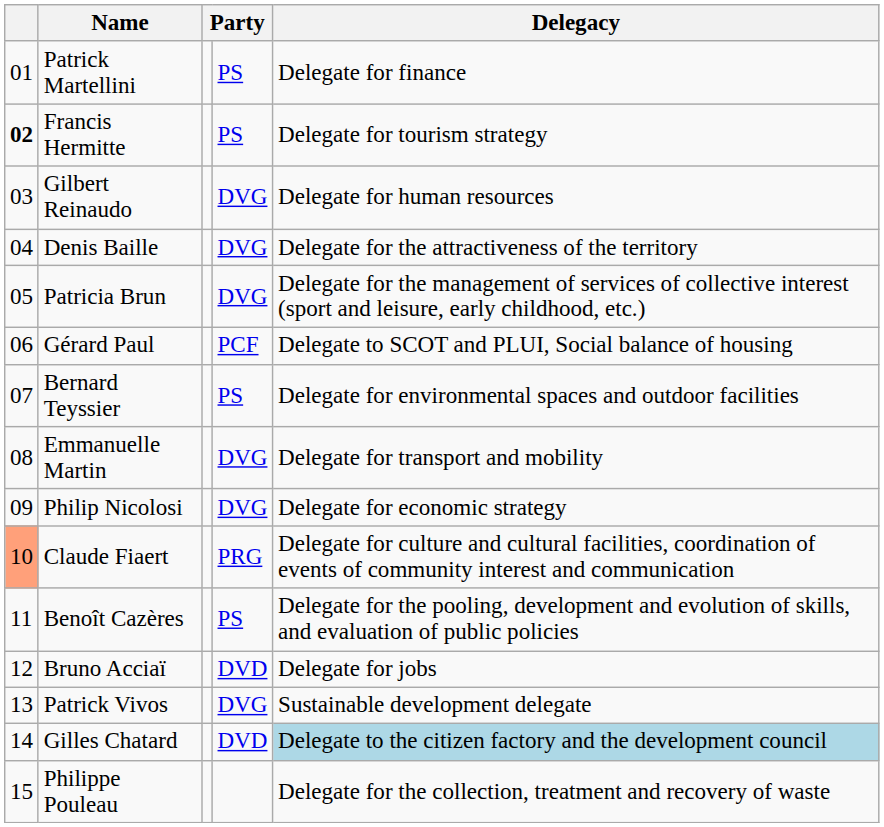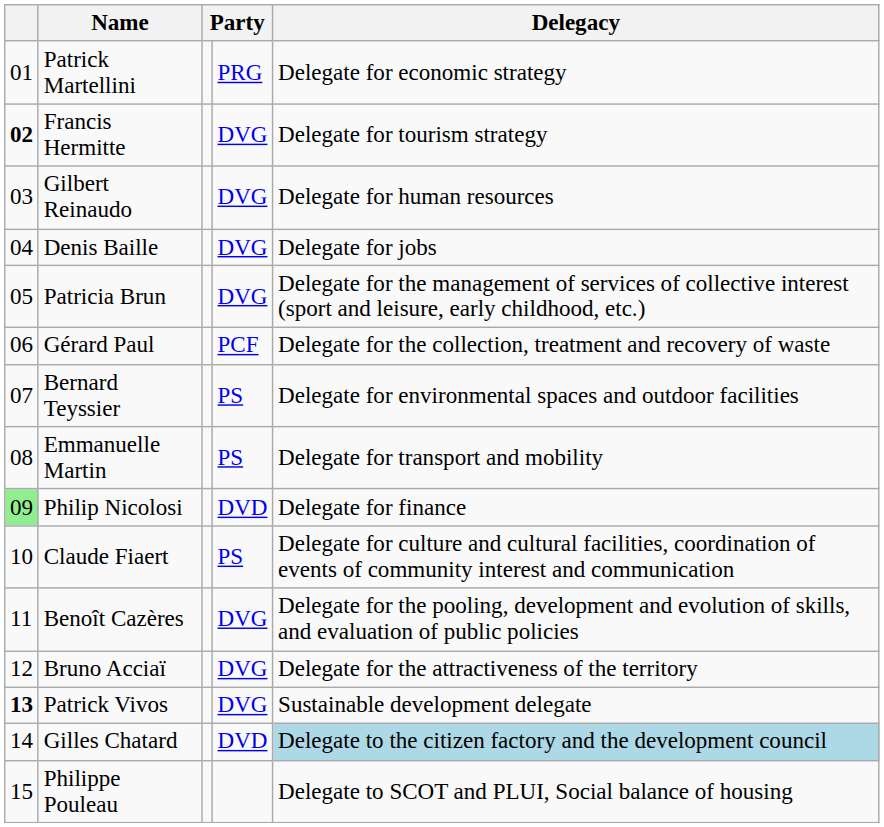Patrick Martellini | column 4: PS -> PRG
Patrick Martellini | Delegacy: Delegate for finance -> Delegate for economic strategy
Francis Hermitte | column 4: PS -> DVG
Denis Baille | Delegacy: Delegate for the attractiveness of the territory -> Delegate for jobs
Gérard Paul | Delegacy: Delegate to SCOT and PLUI, Social balance of housing -> Delegate for the collection, treatment and recovery of waste
Emmanuelle Martin | column 4: DVG -> PS
Philip Nicolosi | column 1: no background -> lightgreen background
Philip Nicolosi | column 4: DVG -> DVD
Philip Nicolosi | Delegacy: Delegate for economic strategy -> Delegate for finance
Claude Fiaert | column 1: lightsalmon background -> no background
Claude Fiaert | column 4: PRG -> PS
Benoît Cazères | column 4: PS -> DVG
Bruno Acciaï | column 4: DVD -> DVG
Bruno Acciaï | Delegacy: Delegate for jobs -> Delegate for the attractiveness of the territory
Patrick Vivos | column 1: normal -> bold
Philippe Pouleau | Delegacy: Delegate for the collection, treatment and recovery of waste -> Delegate to SCOT and PLUI, Social balance of housing
